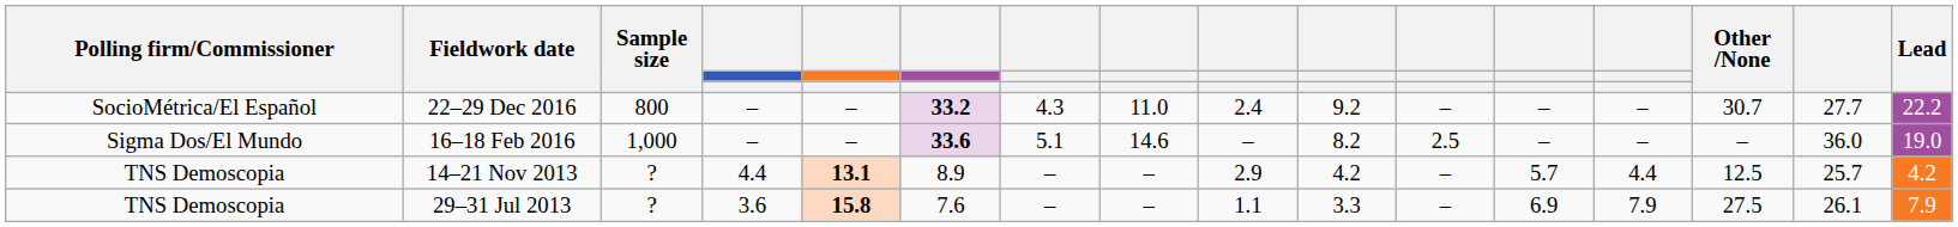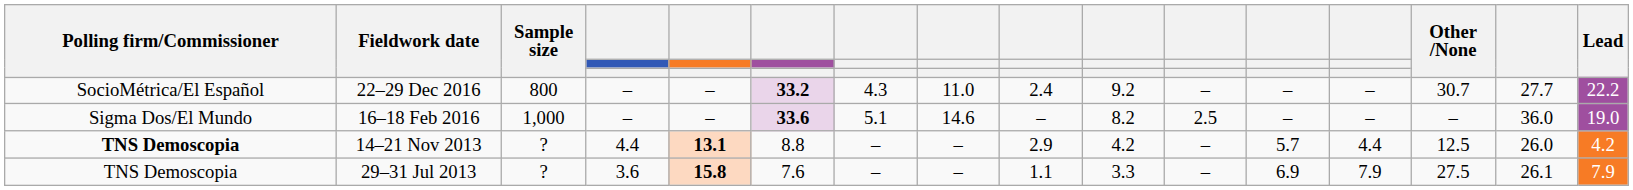14–21 Nov 2013 | Polling firm/Commissioner: normal -> bold
14–21 Nov 2013 | column 6: 8.9 -> 8.8
14–21 Nov 2013 | column 15: 25.7 -> 26.0
